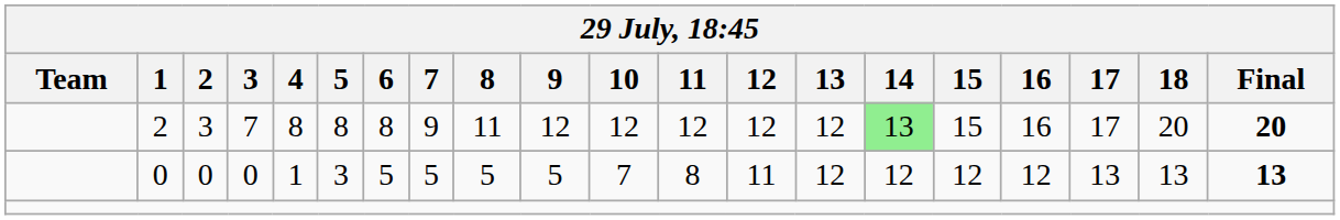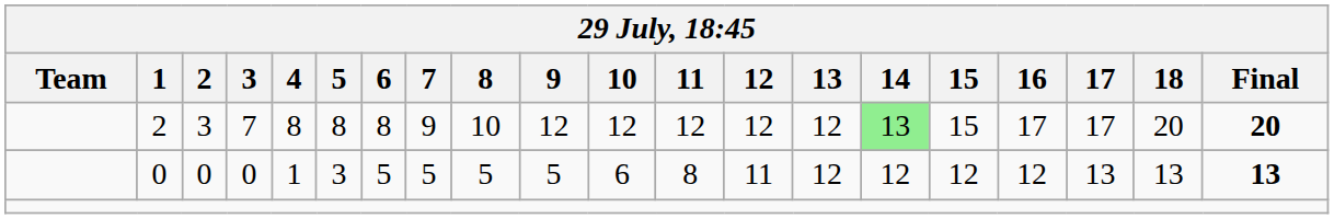row 3 | 8: 11 -> 10
row 3 | 16: 16 -> 17
row 4 | 10: 7 -> 6
